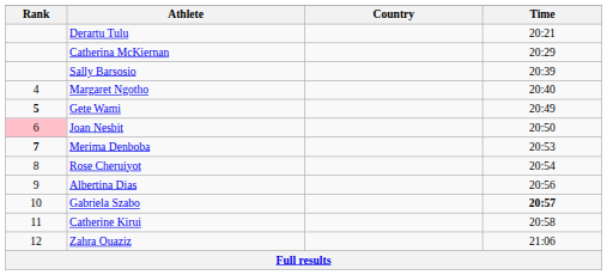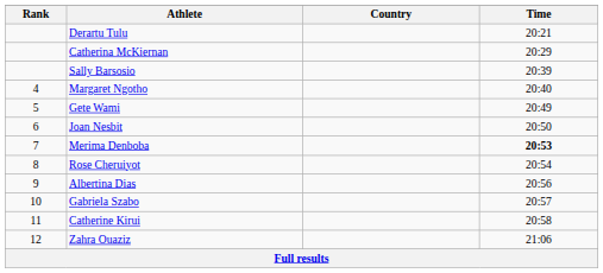Gete Wami | Rank: bold -> normal
Joan Nesbit | Rank: pink background -> no background
Merima Denboba | Rank: bold -> normal
Merima Denboba | Time: normal -> bold
Gabriela Szabo | Time: bold -> normal
